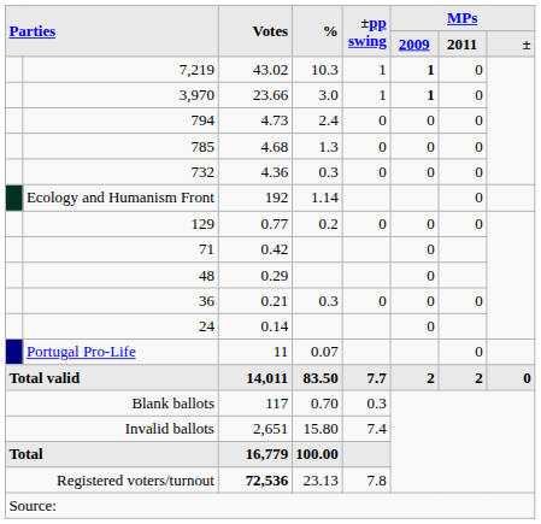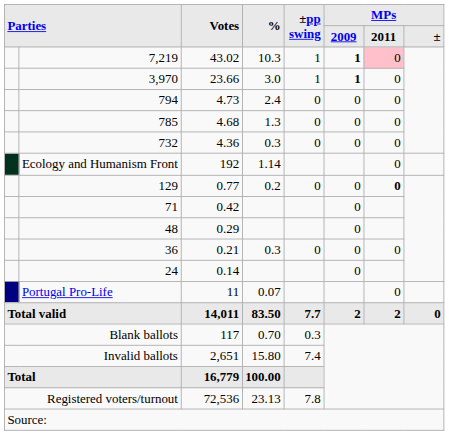7,219 | MPs / 2011: no background -> pink background
129 | MPs / 2011: normal -> bold
Registered voters/turnout | Votes: bold -> normal
